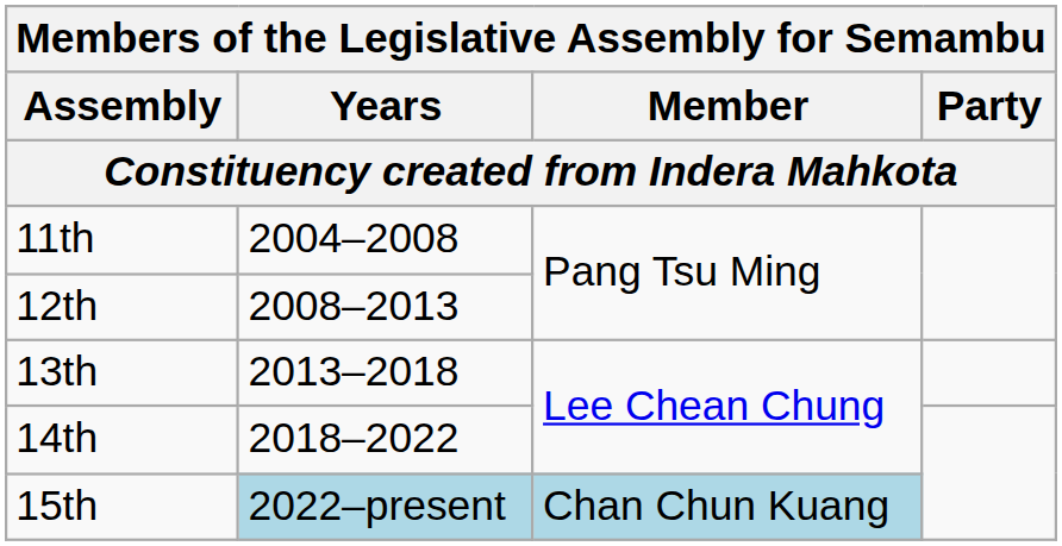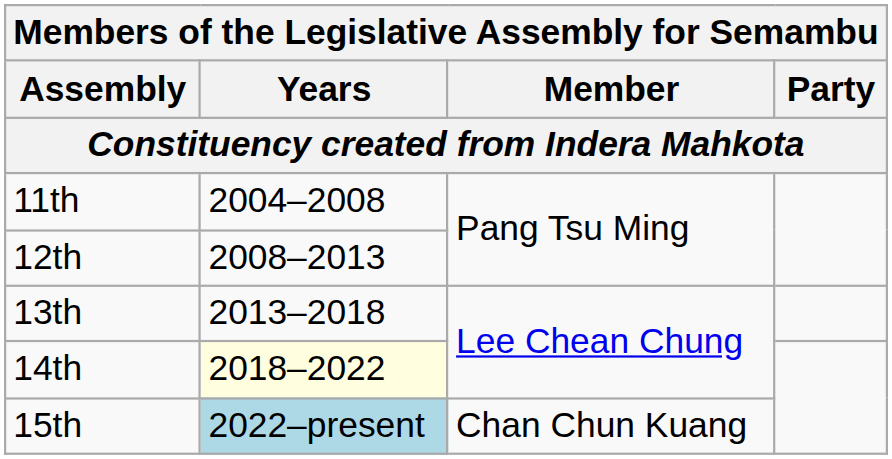14th | Years: no background -> lightyellow background
15th | Member: lightblue background -> no background
